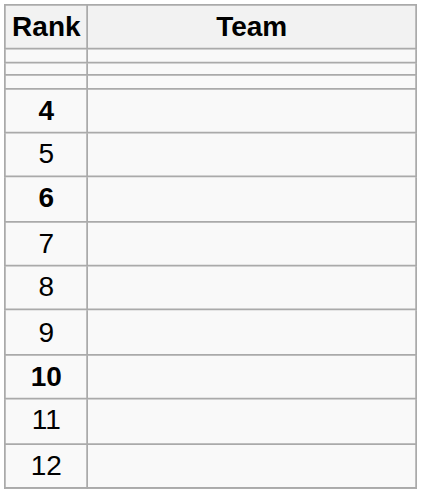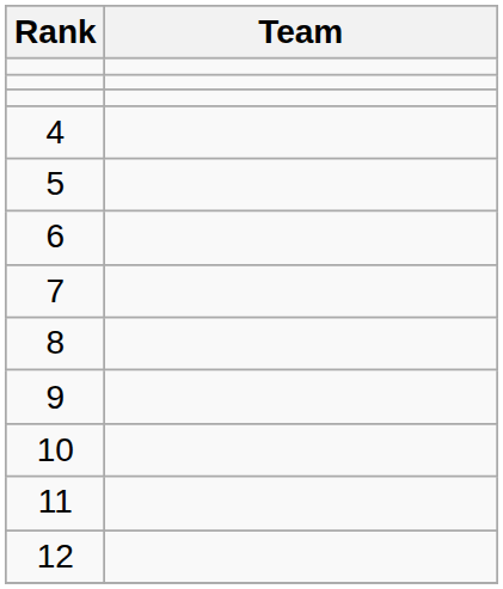row 5 | Rank: bold -> normal
row 7 | Rank: bold -> normal
row 11 | Rank: bold -> normal
